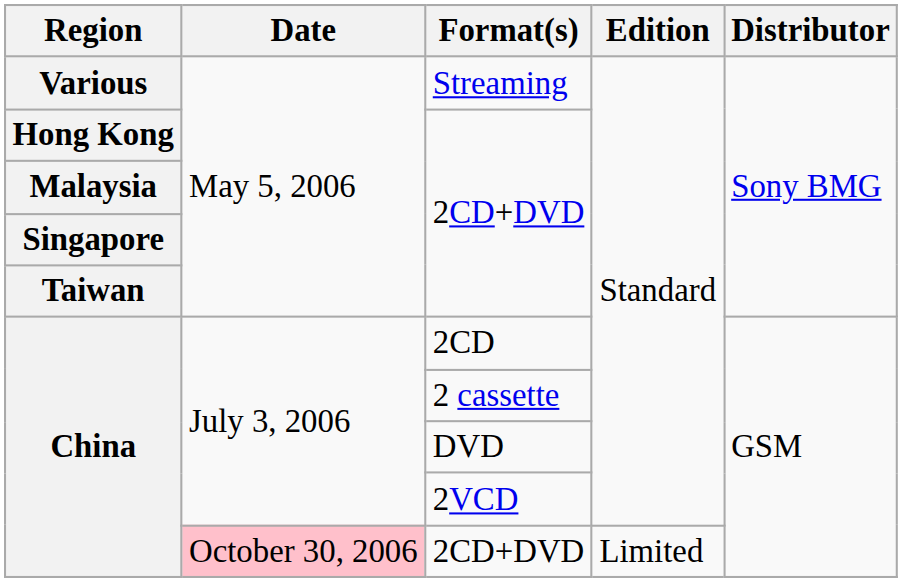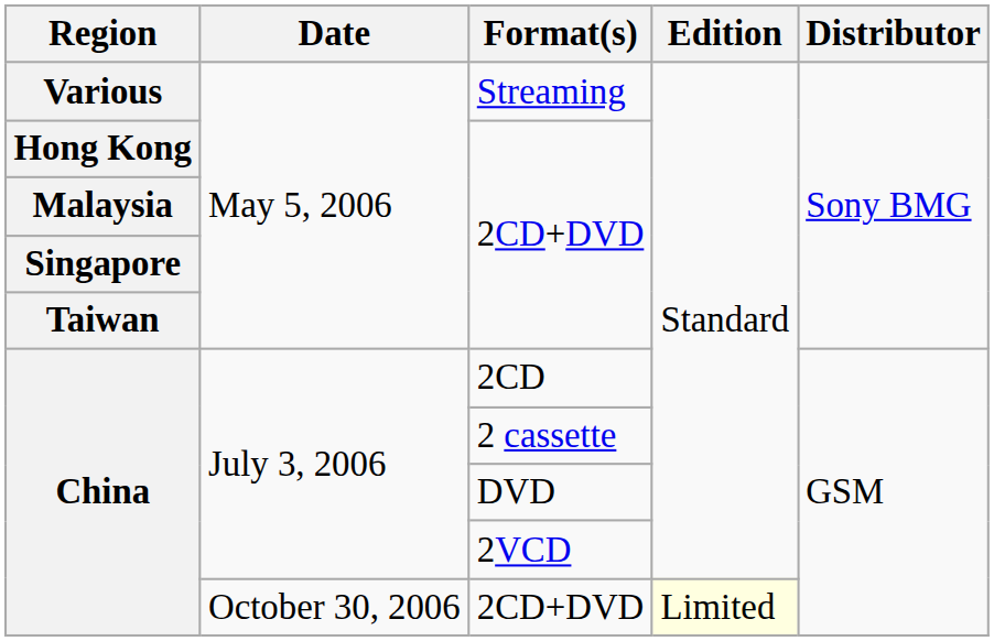China / 2CD+DVD | Date: pink background -> no background
China / 2CD+DVD | Edition: no background -> lightyellow background
